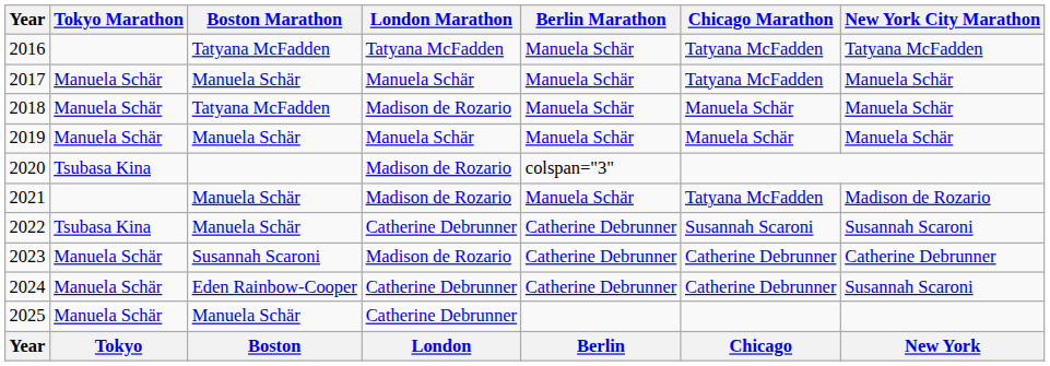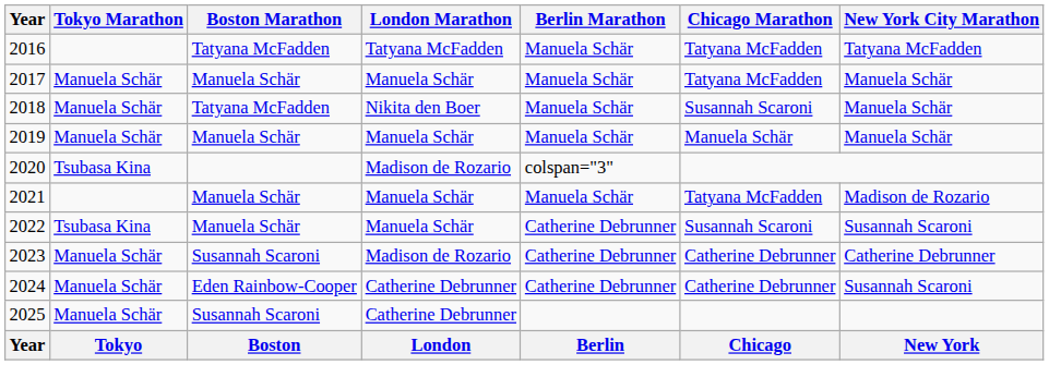2018 | London Marathon: Madison de Rozario -> Nikita den Boer
2018 | Chicago Marathon: Manuela Schär -> Susannah Scaroni
2021 | London Marathon: Madison de Rozario -> Manuela Schär
2022 | London Marathon: Catherine Debrunner -> Manuela Schär
2025 | Boston Marathon: Manuela Schär -> Susannah Scaroni
